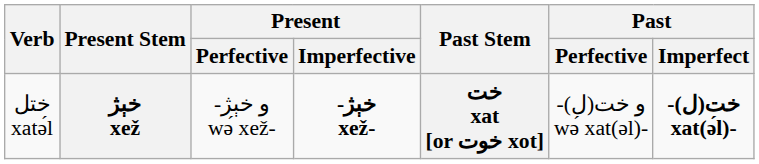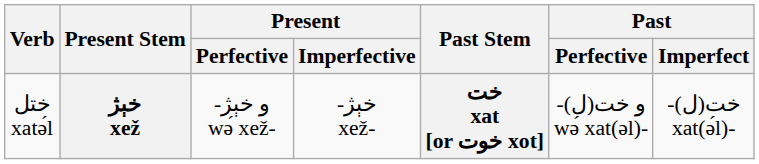خېژ xež | Present / Imperfective: bold -> normal
خېژ xež | Past / Imperfect: bold -> normal
